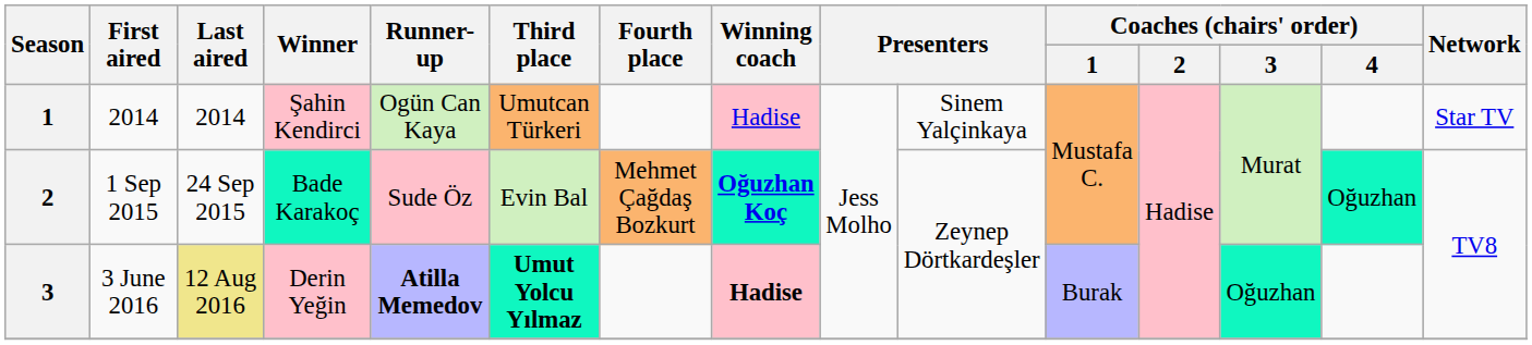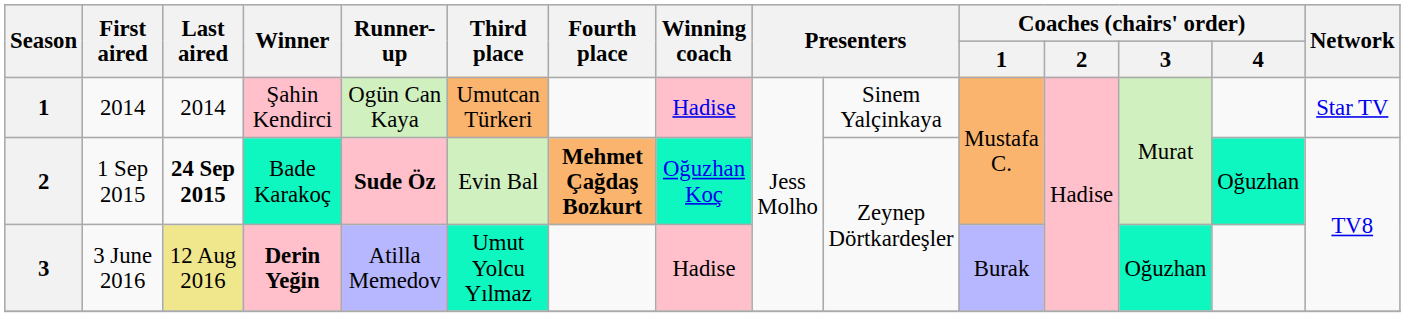1 Sep 2015 | Last aired: normal -> bold
1 Sep 2015 | Runner-up: normal -> bold
1 Sep 2015 | Fourth place: normal -> bold
1 Sep 2015 | Winning coach: bold -> normal
3 June 2016 | Winner: normal -> bold
3 June 2016 | Runner-up: bold -> normal
3 June 2016 | Third place: bold -> normal
3 June 2016 | Winning coach: bold -> normal
